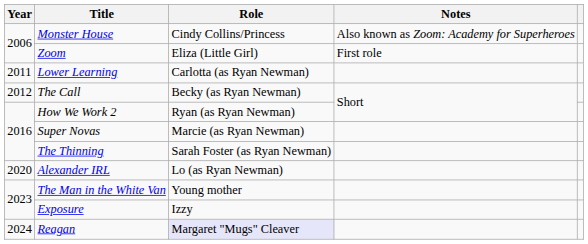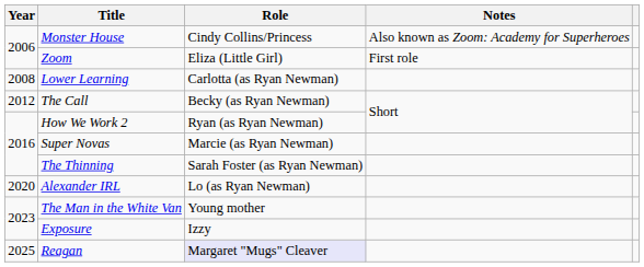Lower Learning | Year: 2011 -> 2008
Reagan | Year: 2024 -> 2025
